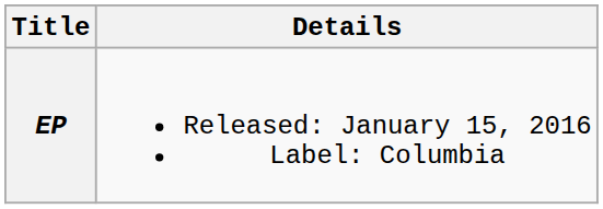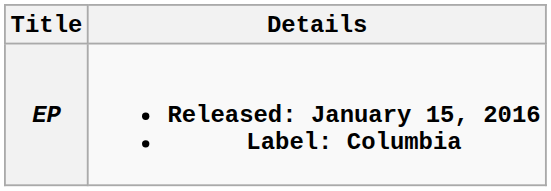EP | Details: normal -> bold
